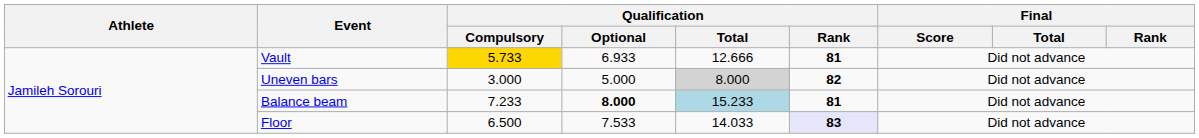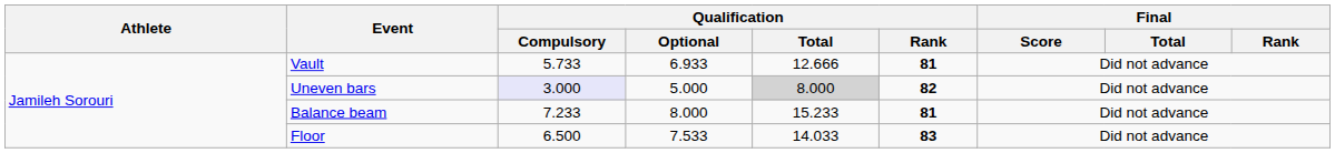Vault | Qualification / Compulsory: gold background -> no background
Uneven bars | Qualification / Compulsory: no background -> lavender background
Balance beam | Qualification / Optional: bold -> normal
Balance beam | Qualification / Total: lightblue background -> no background
Floor | Qualification / Rank: lavender background -> no background
